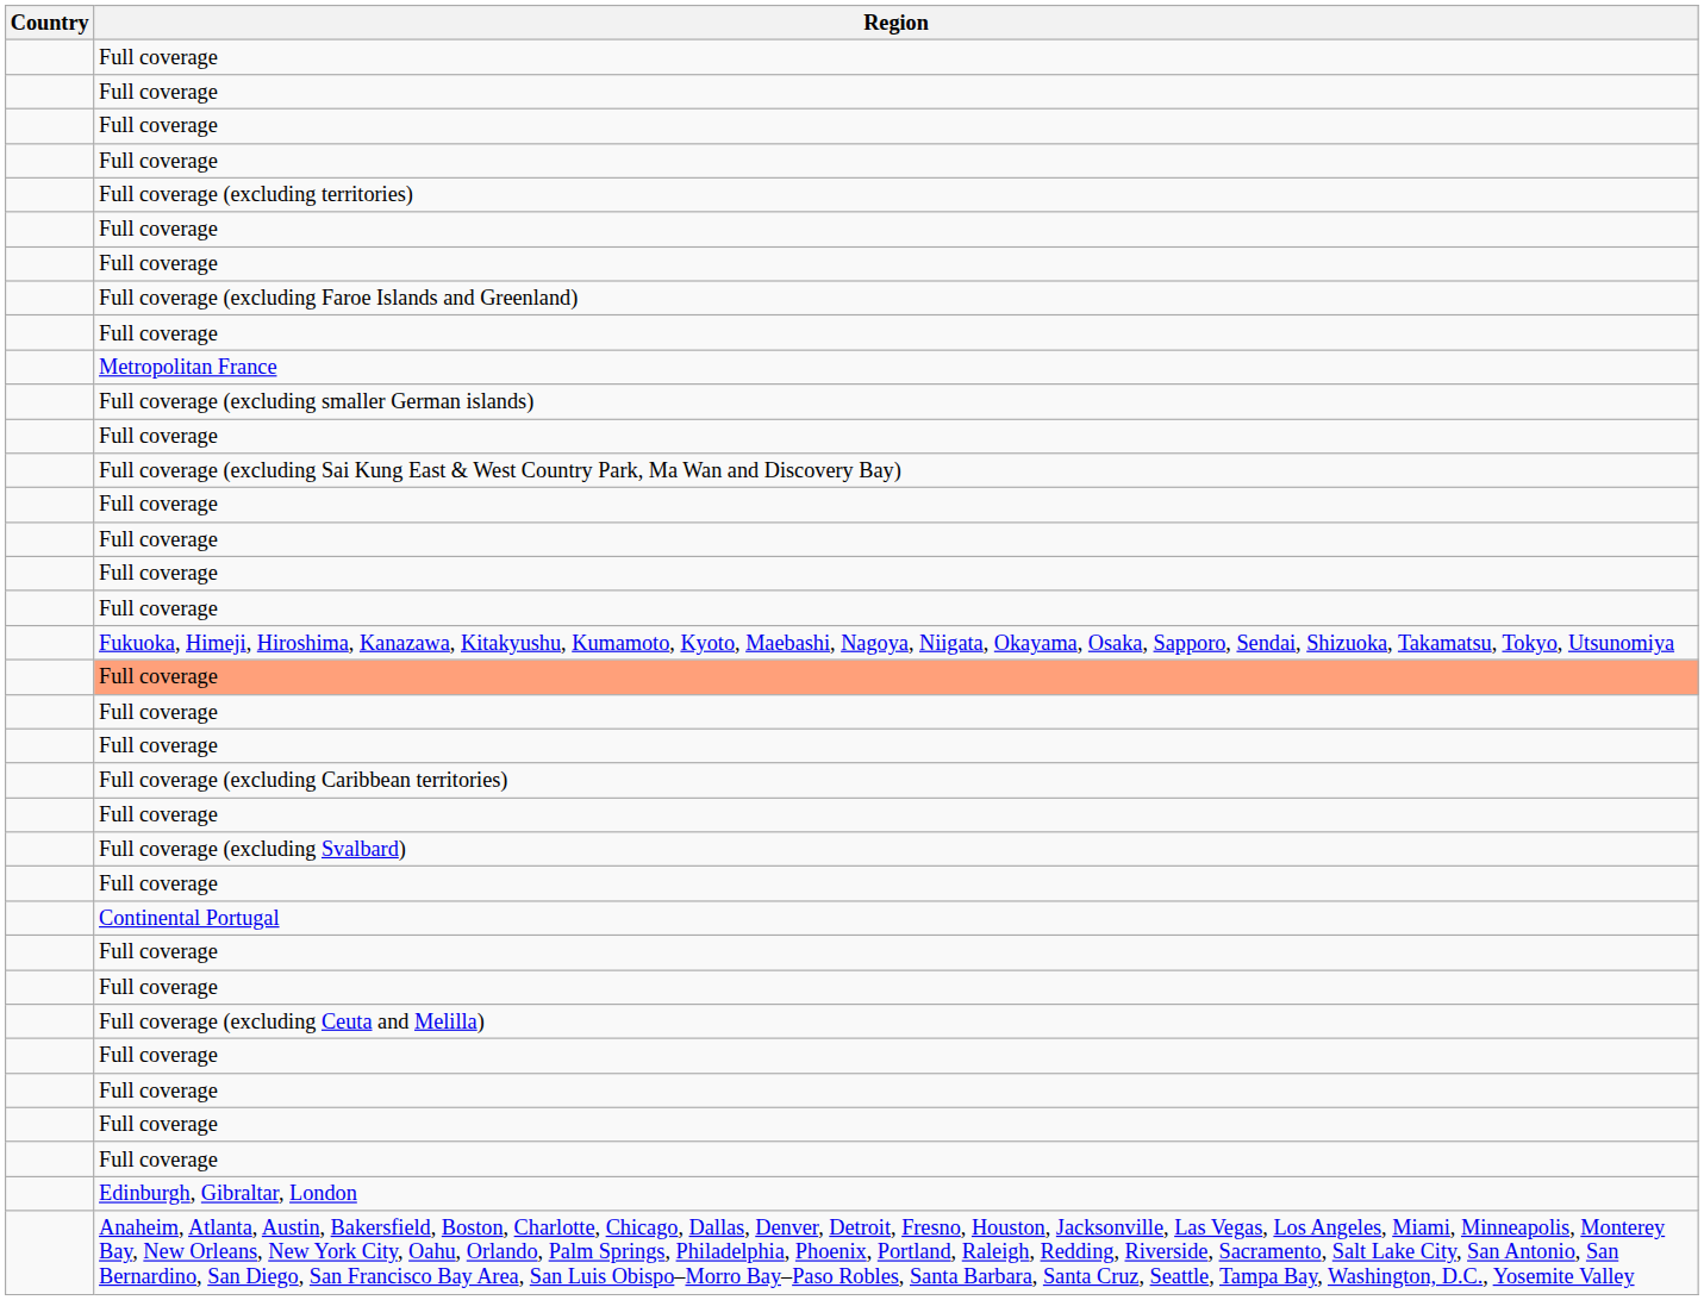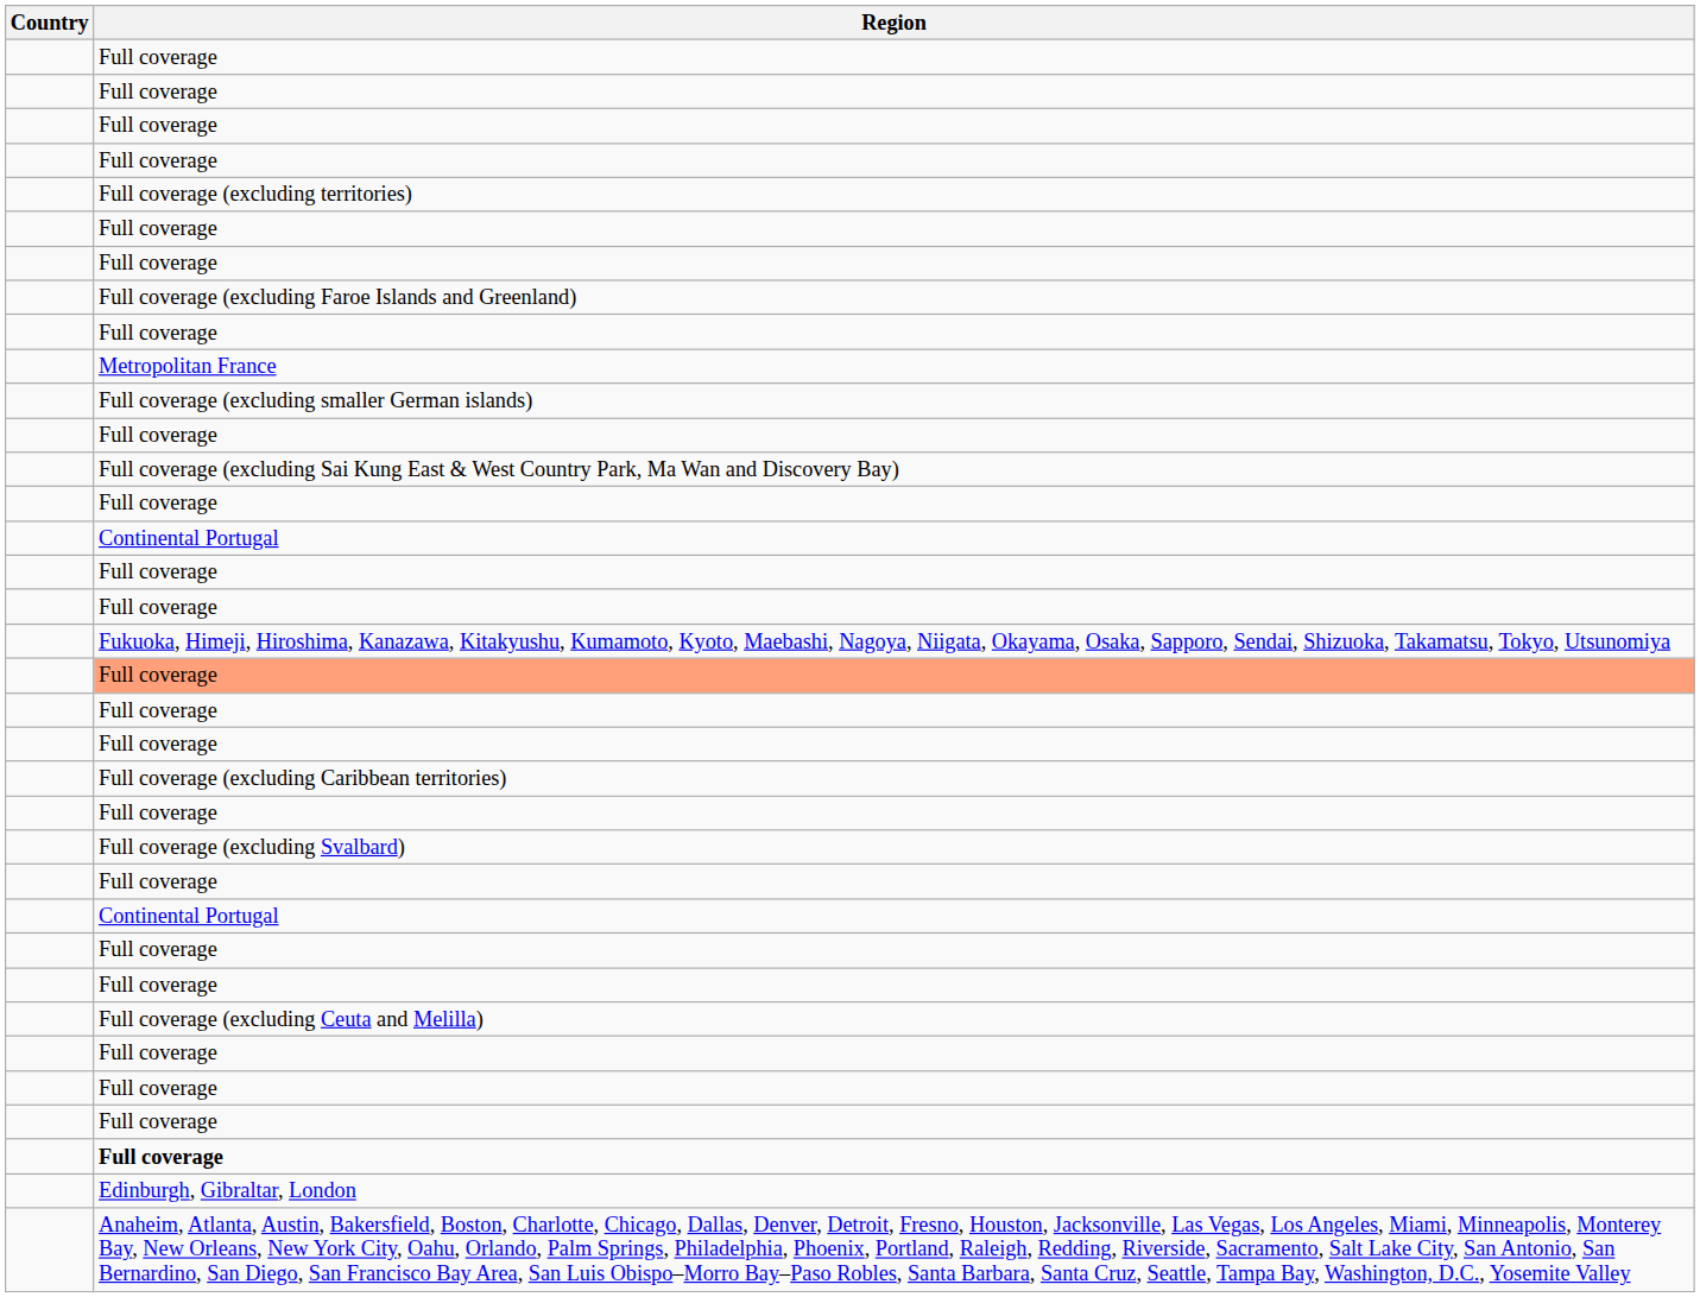row 16 | Region: Full coverage -> Continental Portugal
row 34 | Region: normal -> bold
